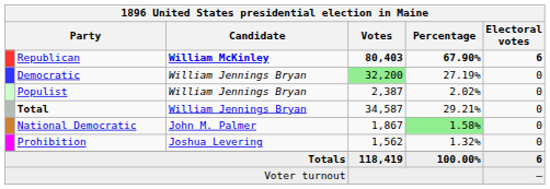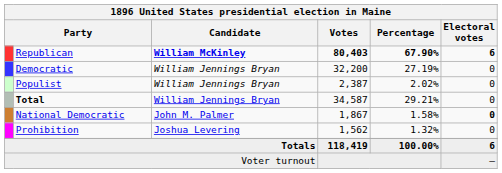Democratic | Votes: lightgreen background -> no background
National Democratic | Percentage: lightgreen background -> no background
National Democratic | Electoral votes: normal -> bold
